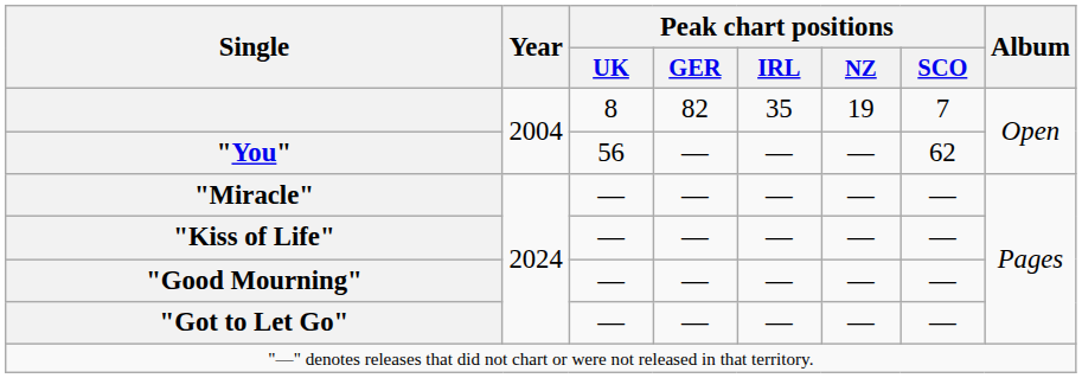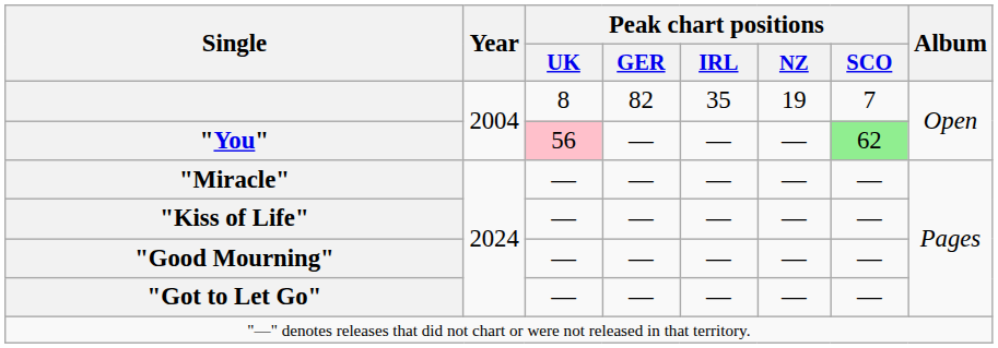"You" | Peak chart positions / UK: no background -> pink background
"You" | Peak chart positions / SCO: no background -> lightgreen background
